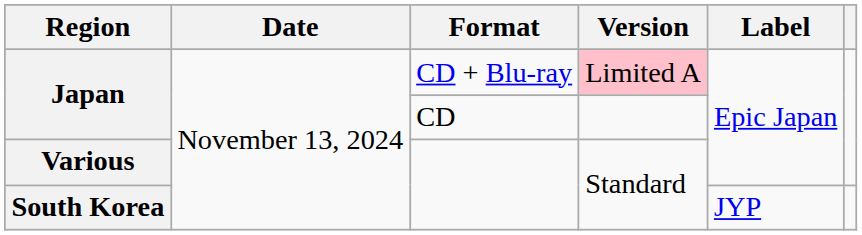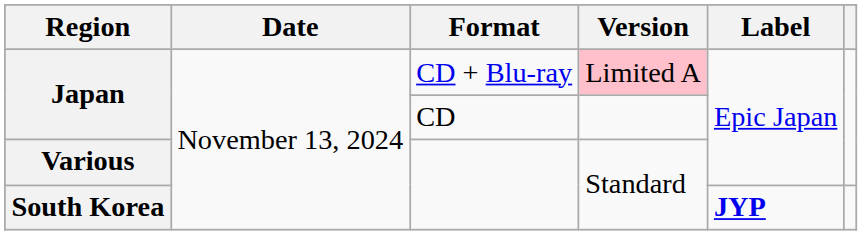South Korea | Label: normal -> bold
